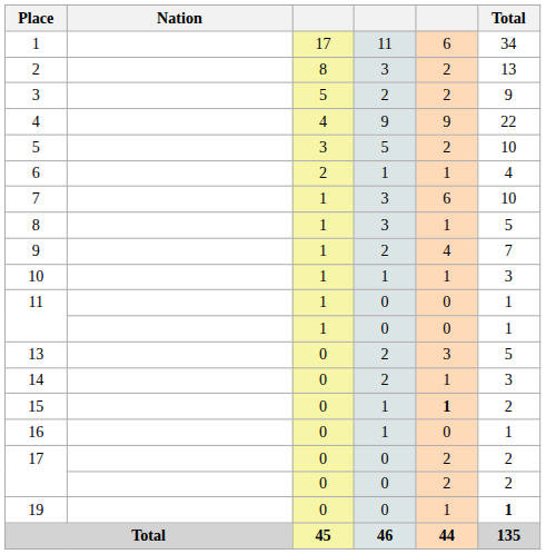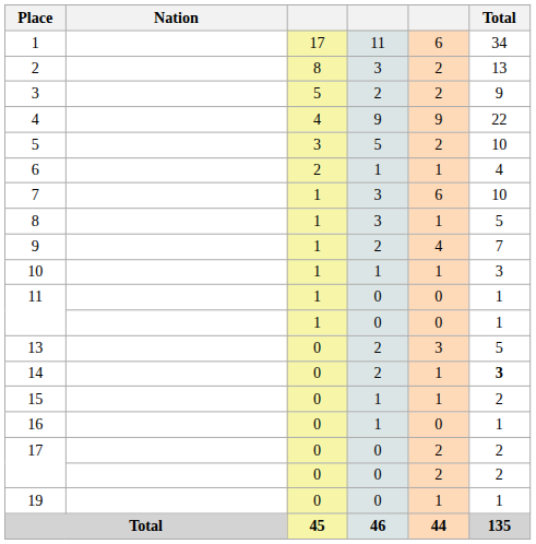14 | Total: normal -> bold
15 | column 5: bold -> normal
19 | Total: bold -> normal
